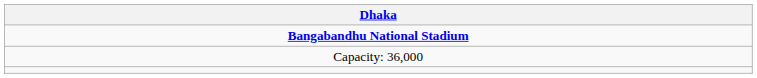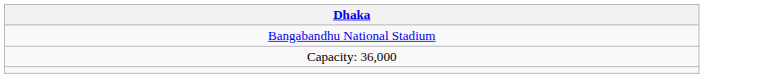row 2 | column 1: bold -> normal
